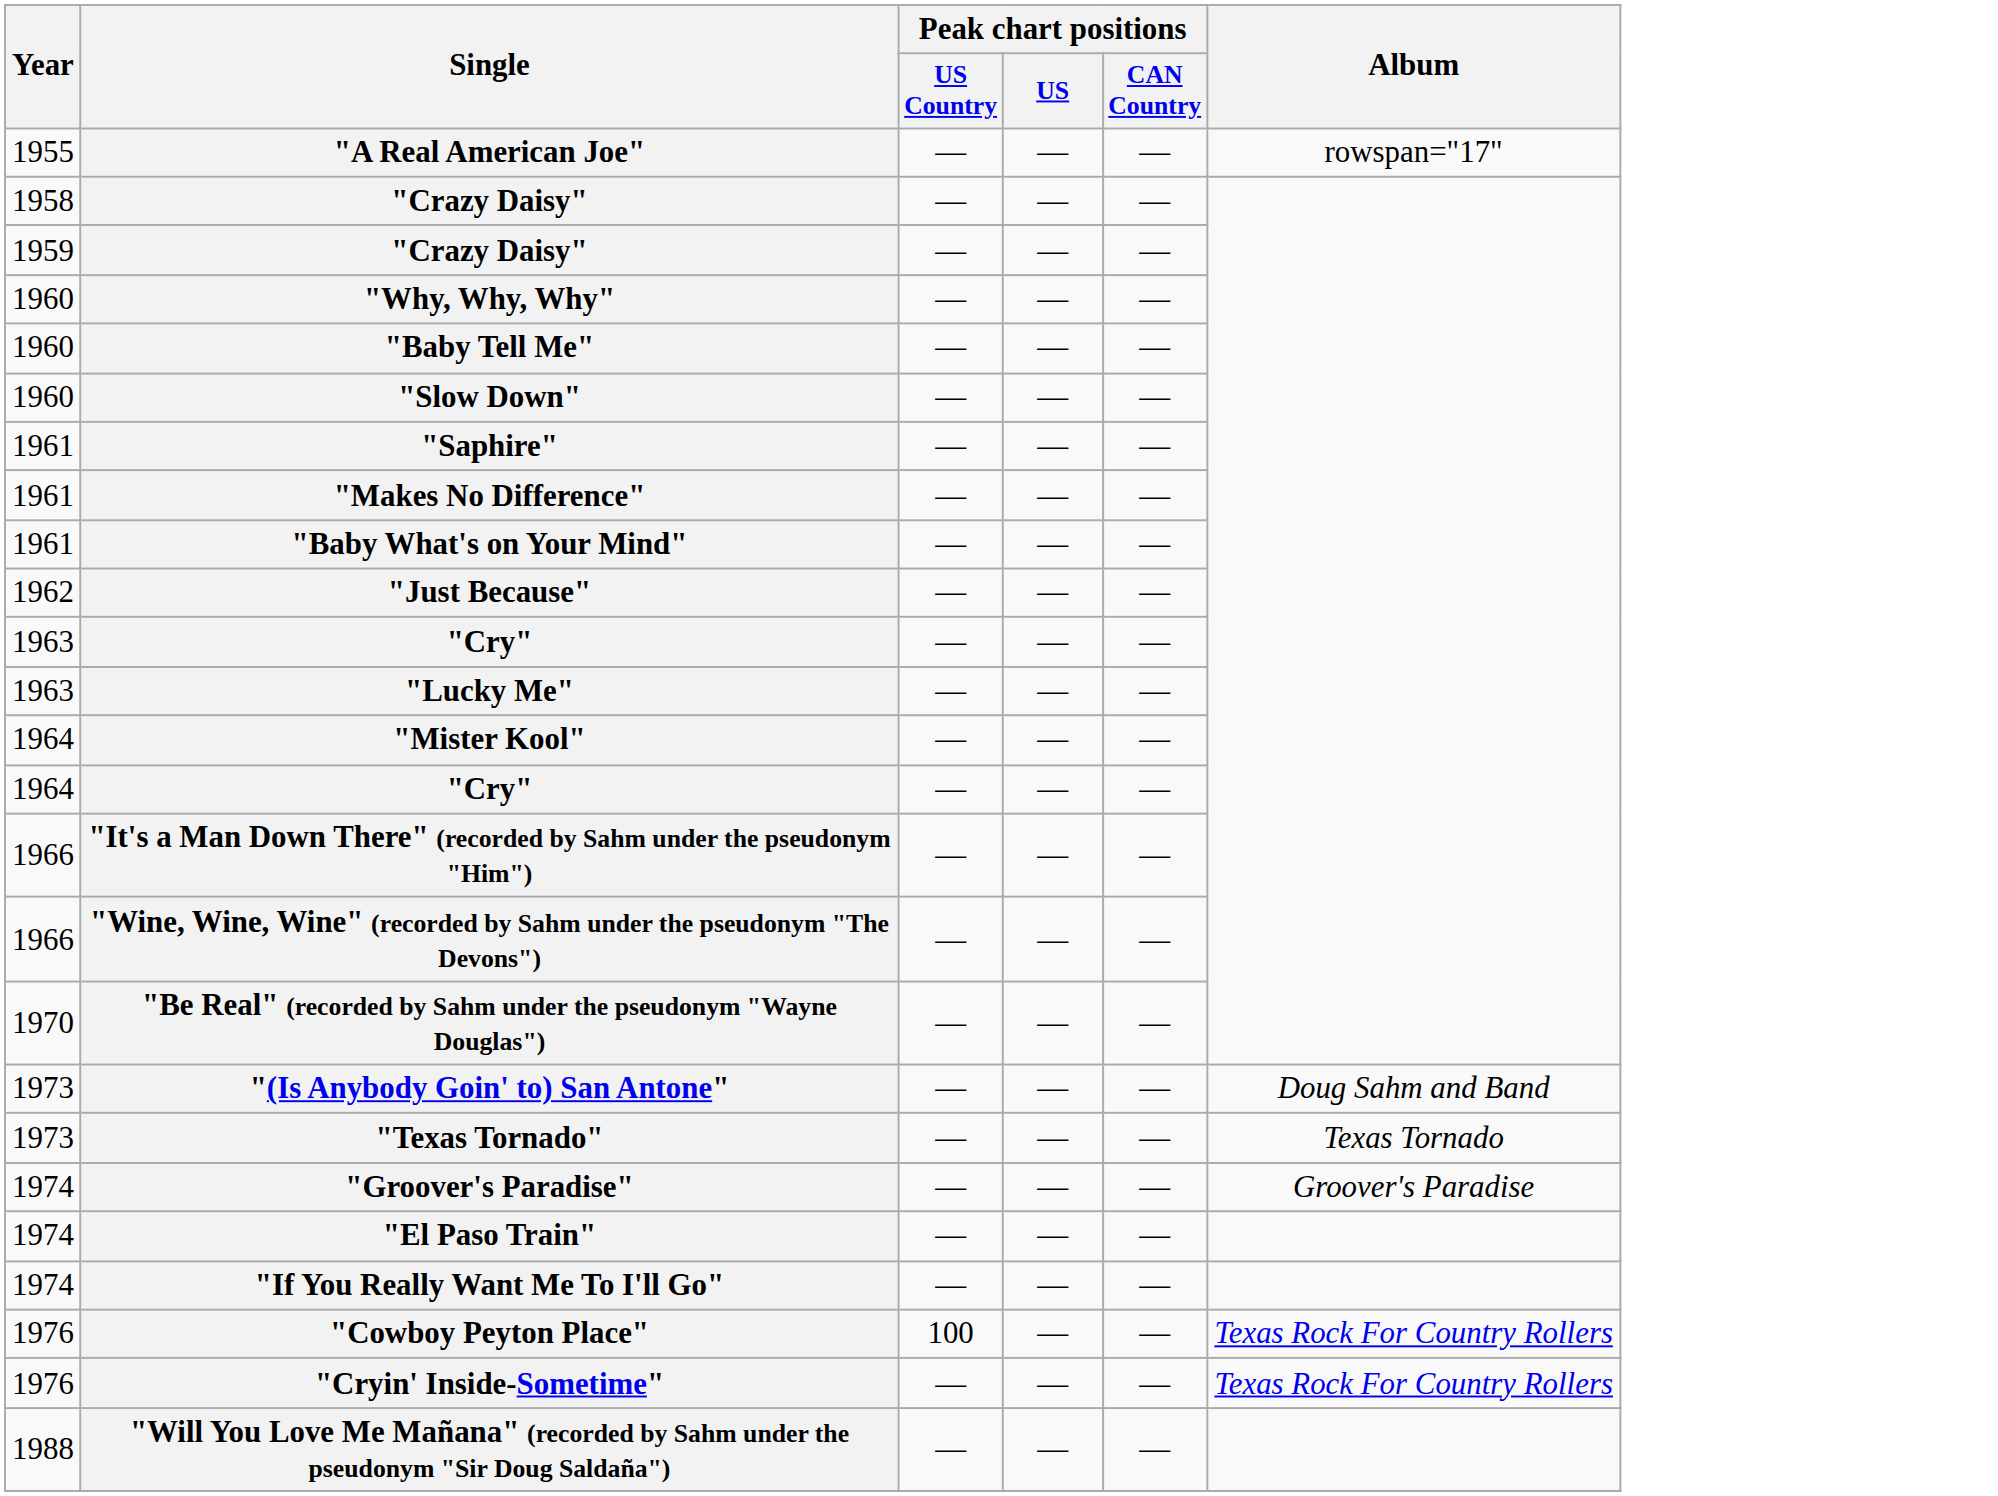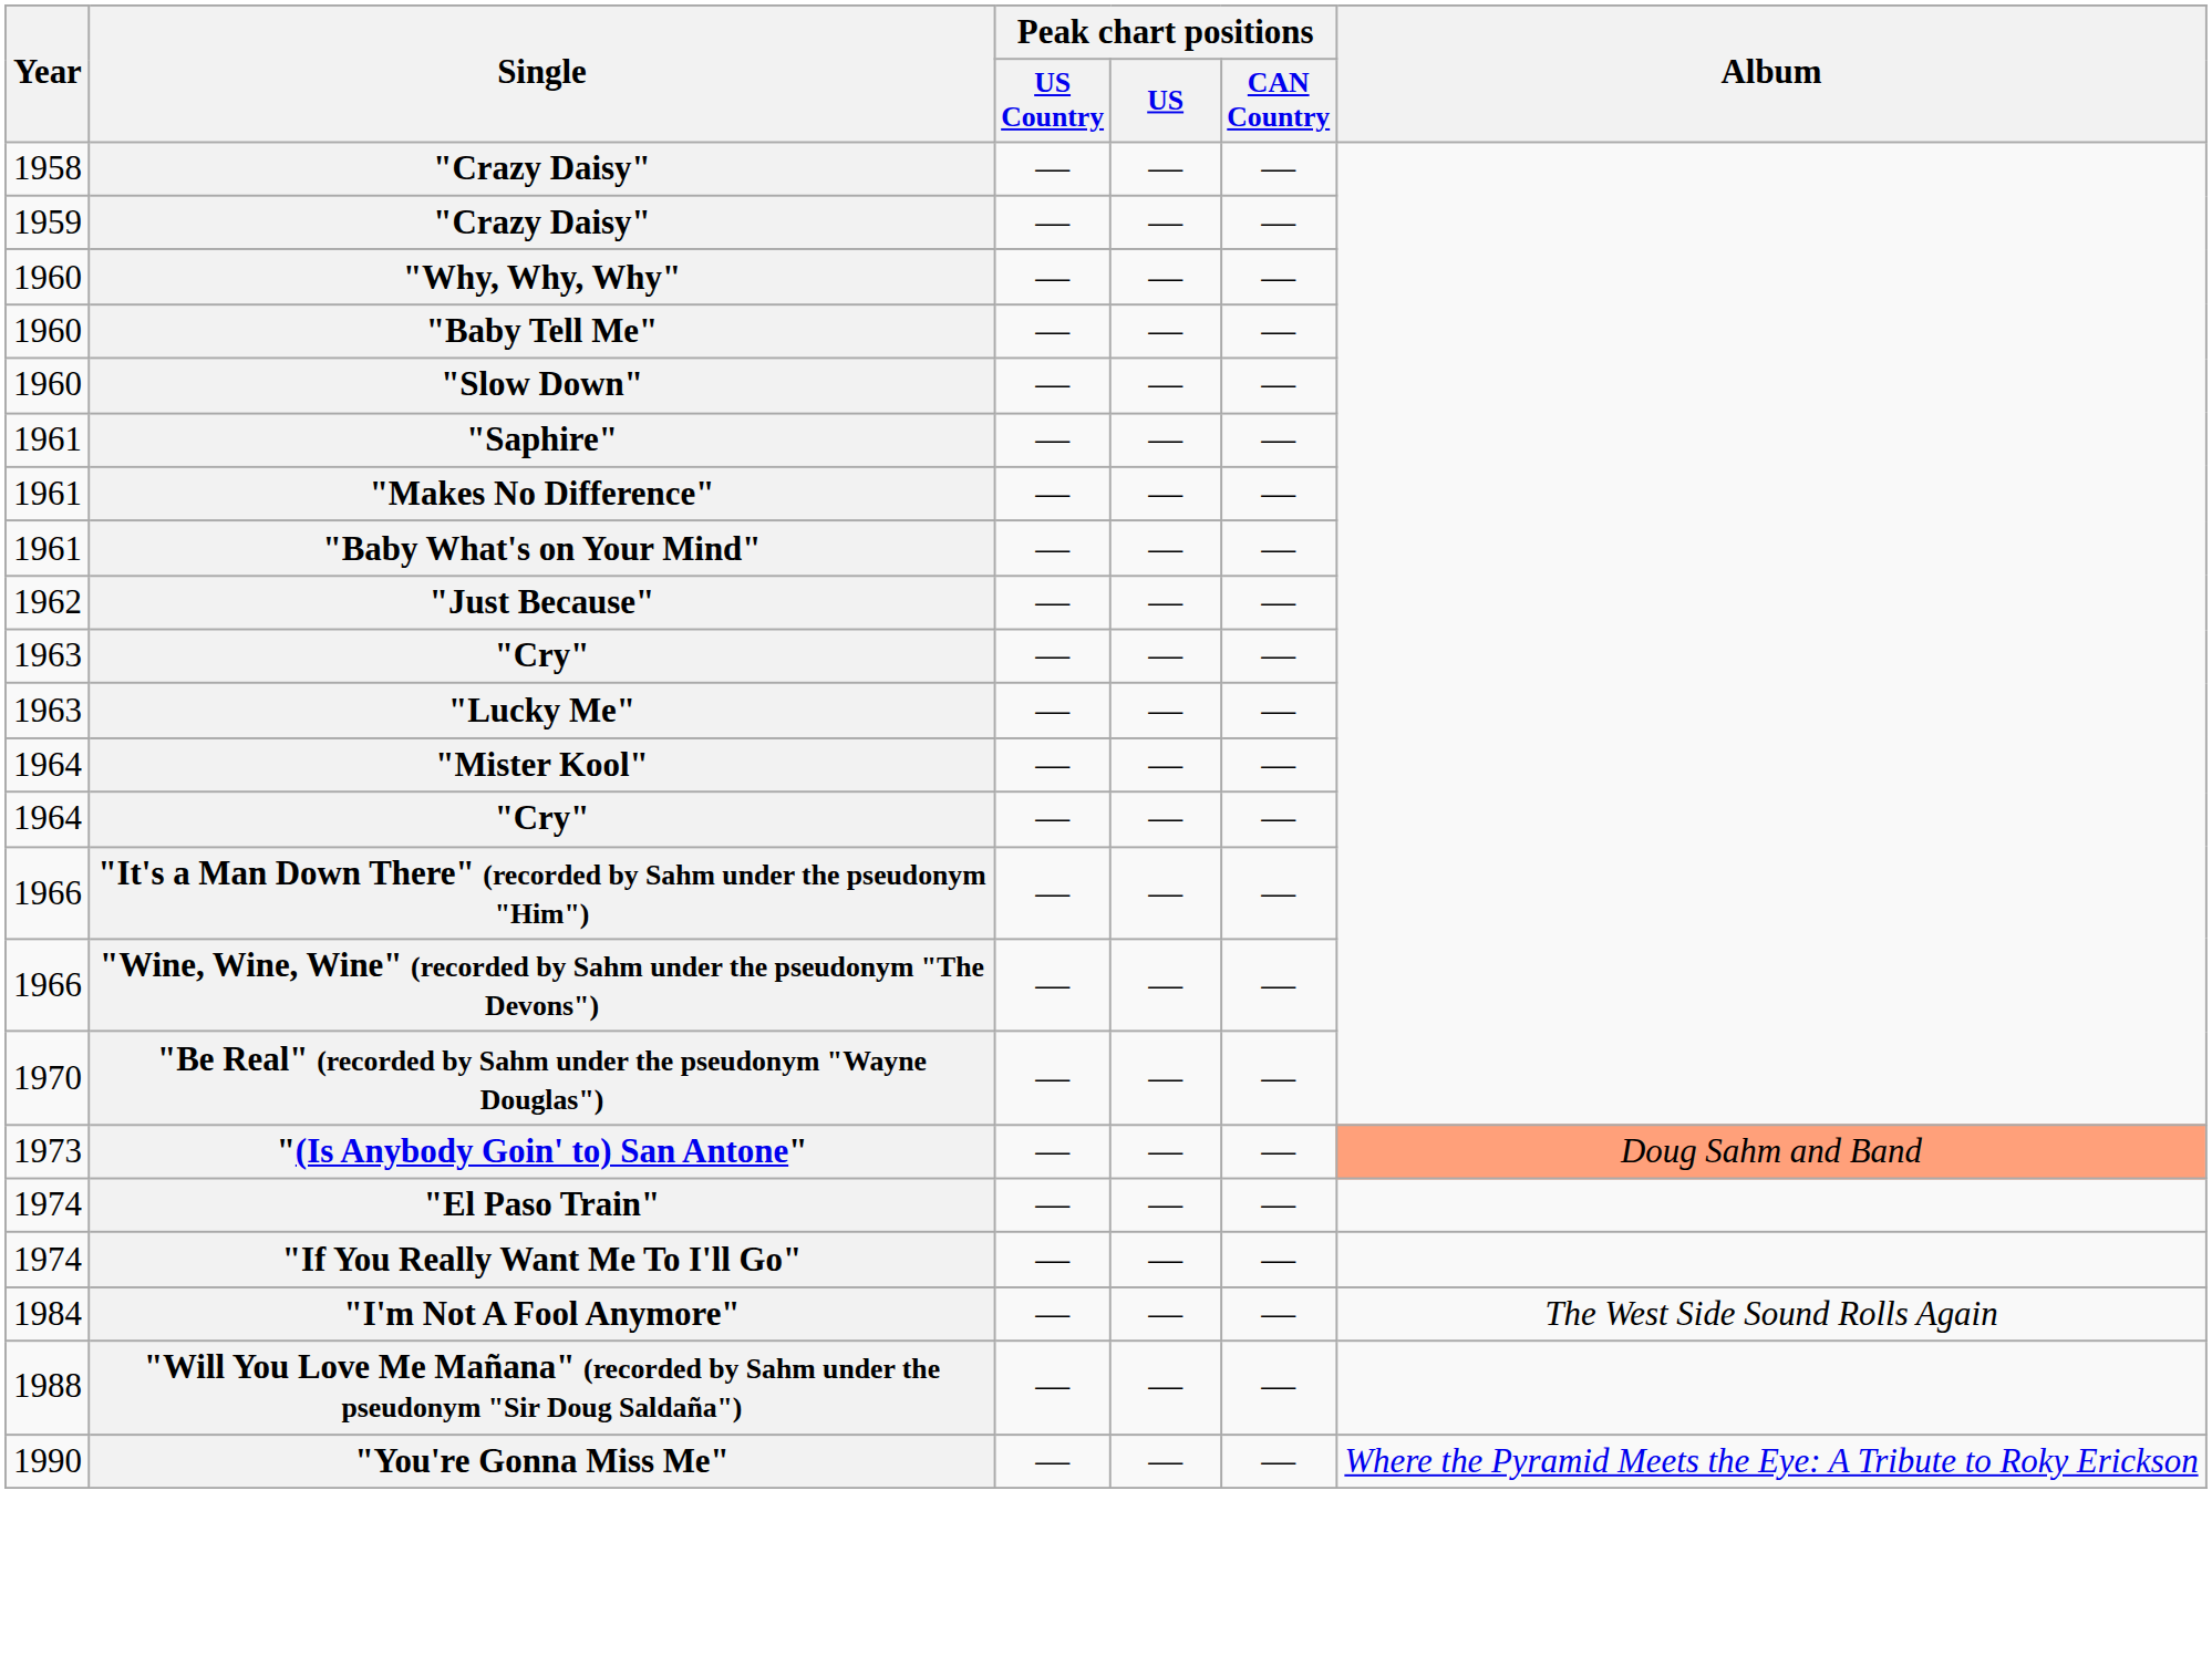- row: 1955 | "A Real American Joe" | — | — | — | rowspan="17"
"(Is Anybody Goin' to) San Antone" | Album: no background -> lightsalmon background
- row: 1973 | "Texas Tornado" | — | — | — | Texas Tornado
- row: 1974 | "Groover's Paradise" | — | — | — | Groover's Paradise
- row: 1976 | "Cowboy Peyton Place" | 100 | — | — | Texas Rock For Country Rollers
- row: 1976 | "Cryin' Inside-Sometime" | — | — | — | Texas Rock For Country Rollers
+ row: 1984 | "I'm Not A Fool Anymore" | — | — | — | The West Side Sound Rolls Again
+ row: 1990 | "You're Gonna Miss Me" | — | — | — | Where the Pyramid Meets the Eye: A Tribute to Roky Erickson
